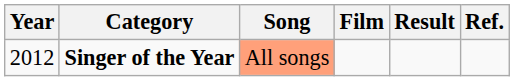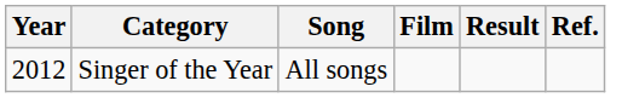row 2 | Category: bold -> normal
row 2 | Song: lightsalmon background -> no background
